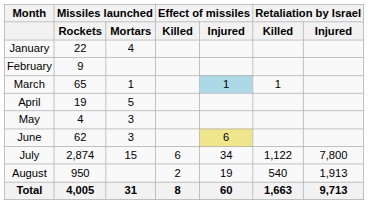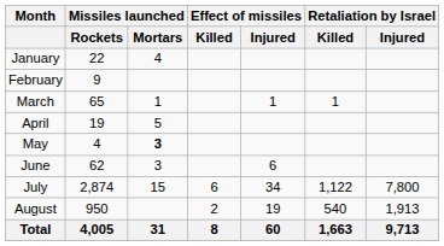March | Effect of missiles / Injured: lightblue background -> no background
May | Missiles launched / Mortars: normal -> bold
June | Effect of missiles / Injured: khaki background -> no background
